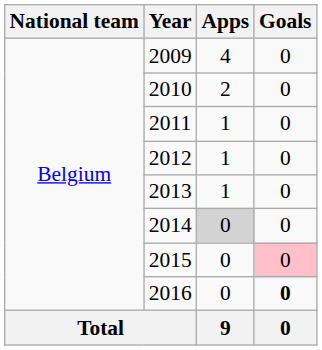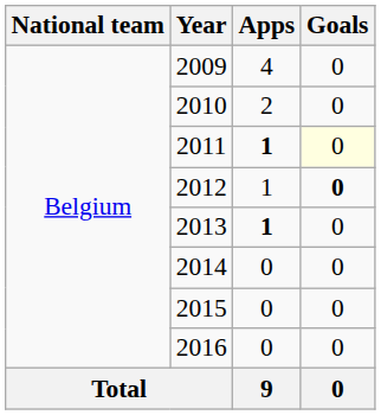2011 | Apps: normal -> bold
2011 | Goals: no background -> lightyellow background
2012 | Goals: normal -> bold
2013 | Apps: normal -> bold
2014 | Apps: lightgrey background -> no background
2015 | Goals: pink background -> no background
2016 | Goals: bold -> normal
